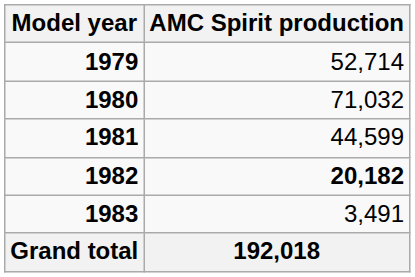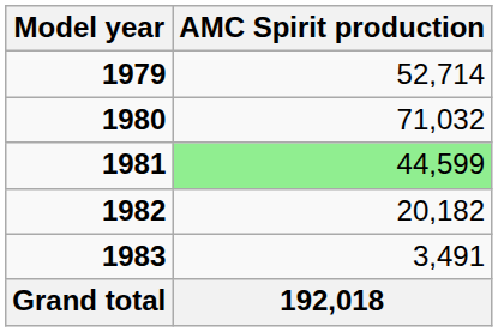1981 | AMC Spirit production: no background -> lightgreen background
1982 | AMC Spirit production: bold -> normal
